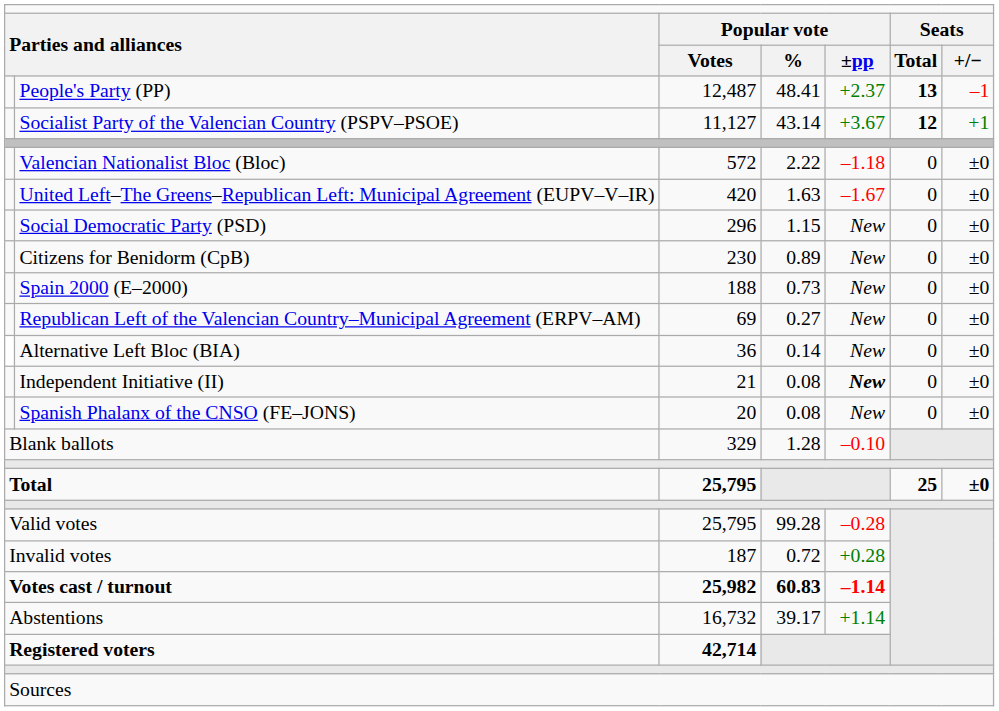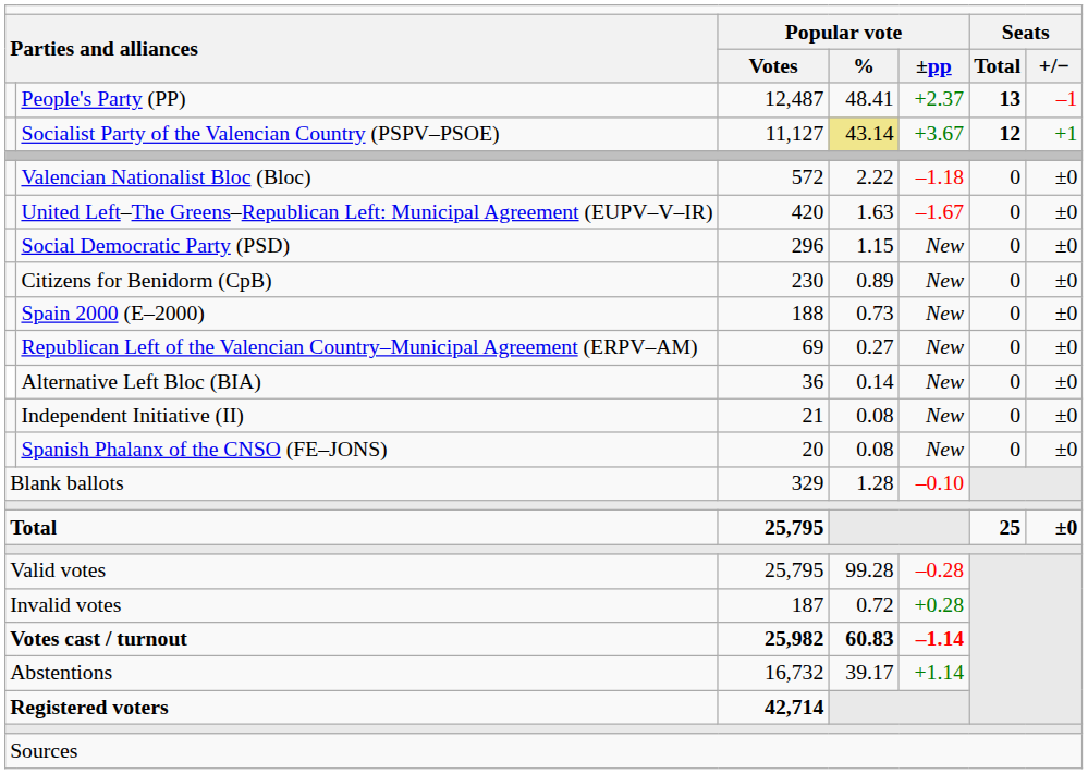Socialist Party of the Valencian Country (PSPV–PSOE) | column 4: no background -> khaki background
Independent Initiative (II) | column 5: bold -> normal
